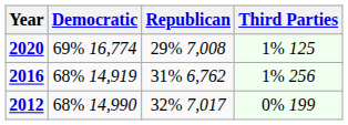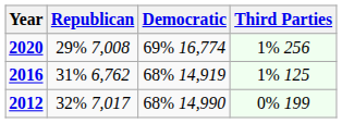columns swapped: Republican <-> Democratic
2020 | Third Parties: 1% 125 -> 1% 256
2016 | Third Parties: 1% 256 -> 1% 125
